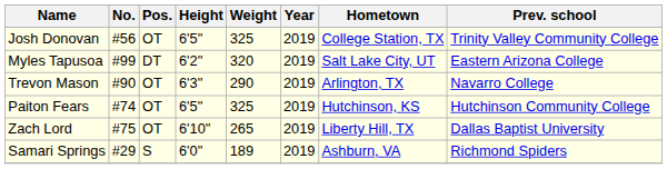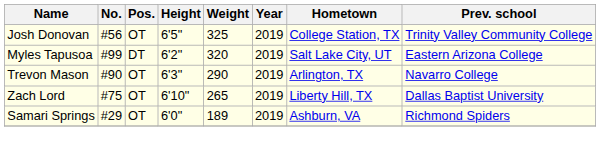- row: Paiton Fears | #74 | OT | 6'5" | 325 | 2019 | Hutchinson, KS | Hutchinson Community College
Samari Springs | Pos.: S -> OT
